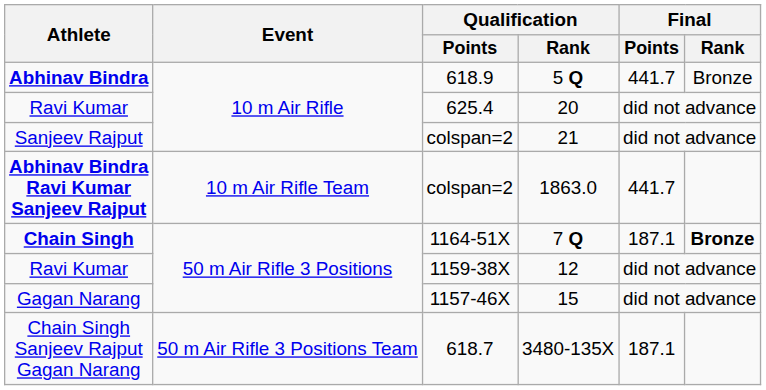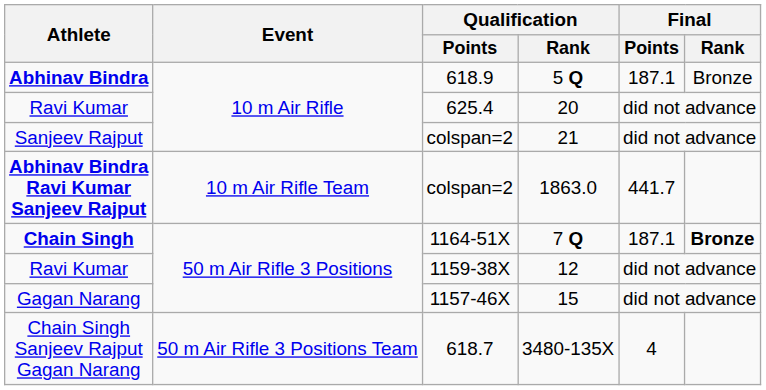5 Q | Final / Points: 441.7 -> 187.1
3480-135X | Final / Points: 187.1 -> 4
